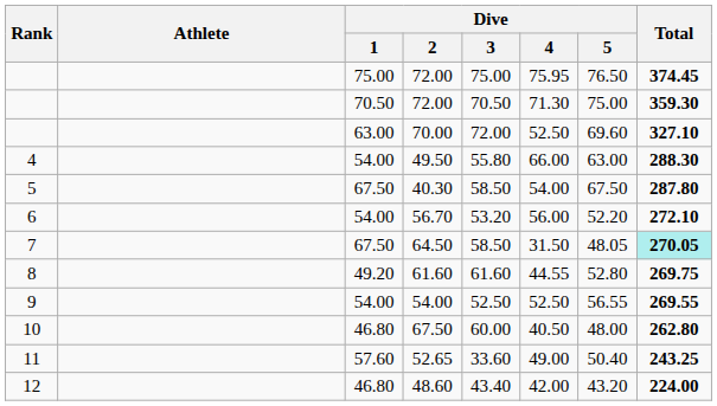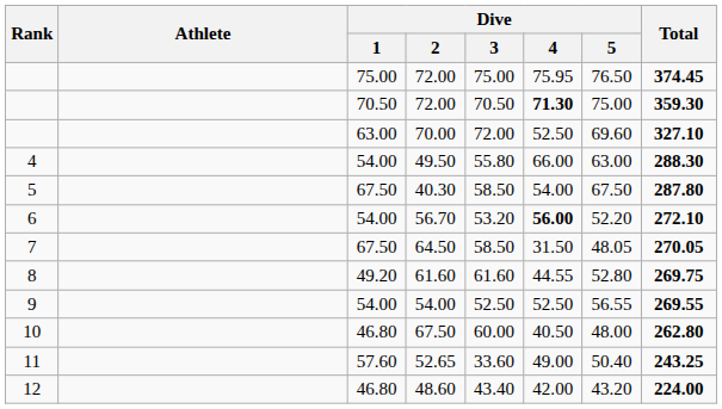70.50 / 72.00 | Dive / 4: normal -> bold
56.70 | Dive / 4: normal -> bold
64.50 | Total: paleturquoise background -> no background
